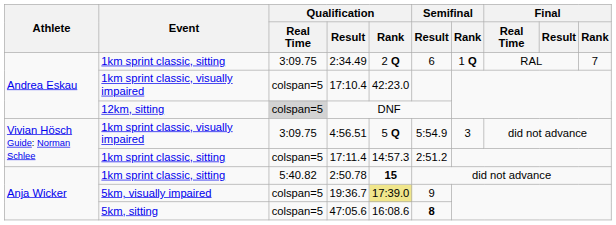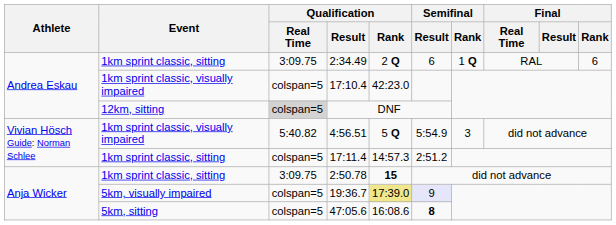2:34.49 | Final / Rank: 7 -> 6
4:56.51 | Qualification / Real Time: 3:09.75 -> 5:40.82
2:50.78 | Qualification / Real Time: 5:40.82 -> 3:09.75
19:36.7 | Semifinal / Result: no background -> lavender background
